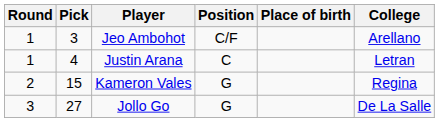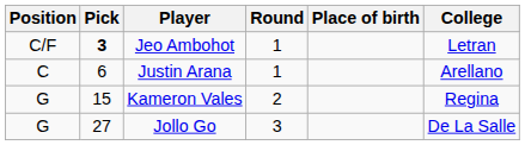columns swapped: Round <-> Position
Jeo Ambohot | Pick: normal -> bold
Jeo Ambohot | College: Arellano -> Letran
Justin Arana | Pick: 4 -> 6
Justin Arana | College: Letran -> Arellano
